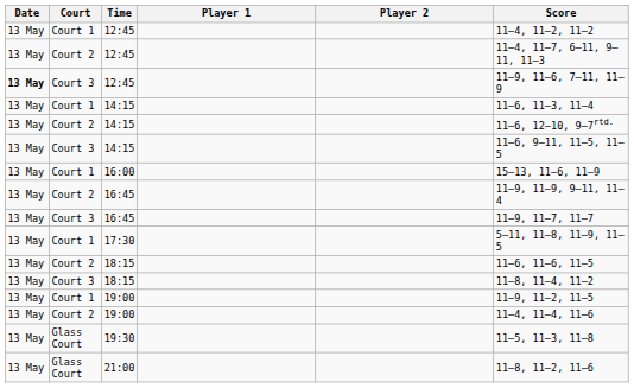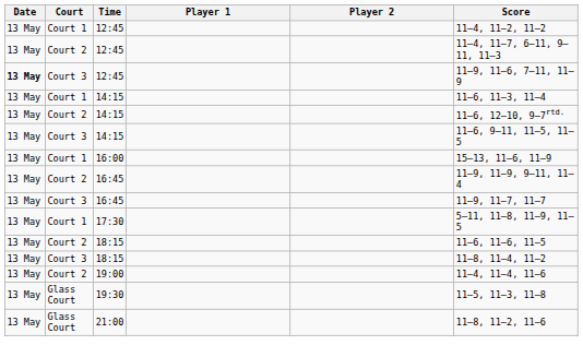- row: 13 May | Court 1 | 19:00 | 11–9, 11–2, 11–5
